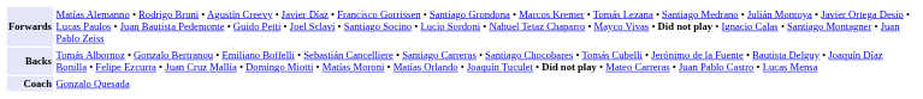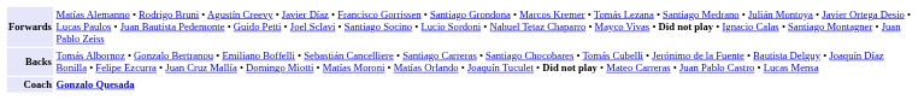Coach | column 2: normal -> bold
